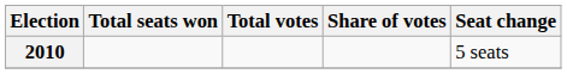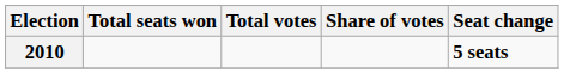2010 | Seat change: normal -> bold
